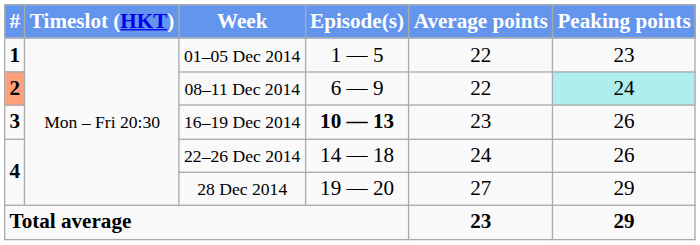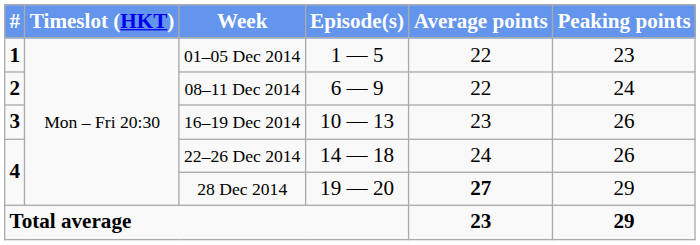08–11 Dec 2014 | #: lightsalmon background -> no background
08–11 Dec 2014 | Peaking points: paleturquoise background -> no background
16–19 Dec 2014 | Episode(s): bold -> normal
28 Dec 2014 | Average points: normal -> bold
